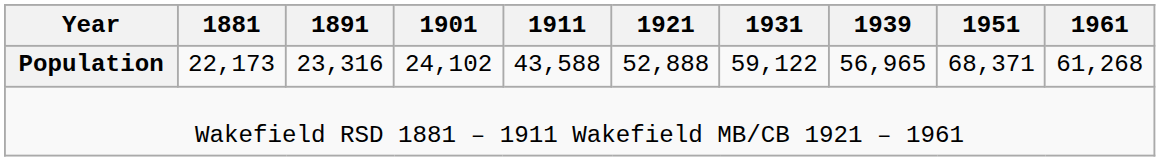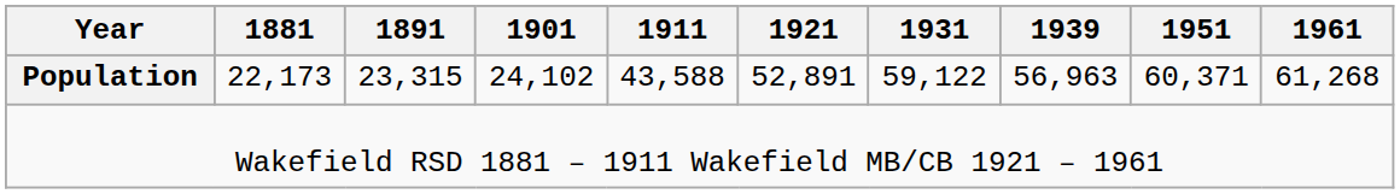Population | 1891: 23,316 -> 23,315
Population | 1921: 52,888 -> 52,891
Population | 1939: 56,965 -> 56,963
Population | 1951: 68,371 -> 60,371
